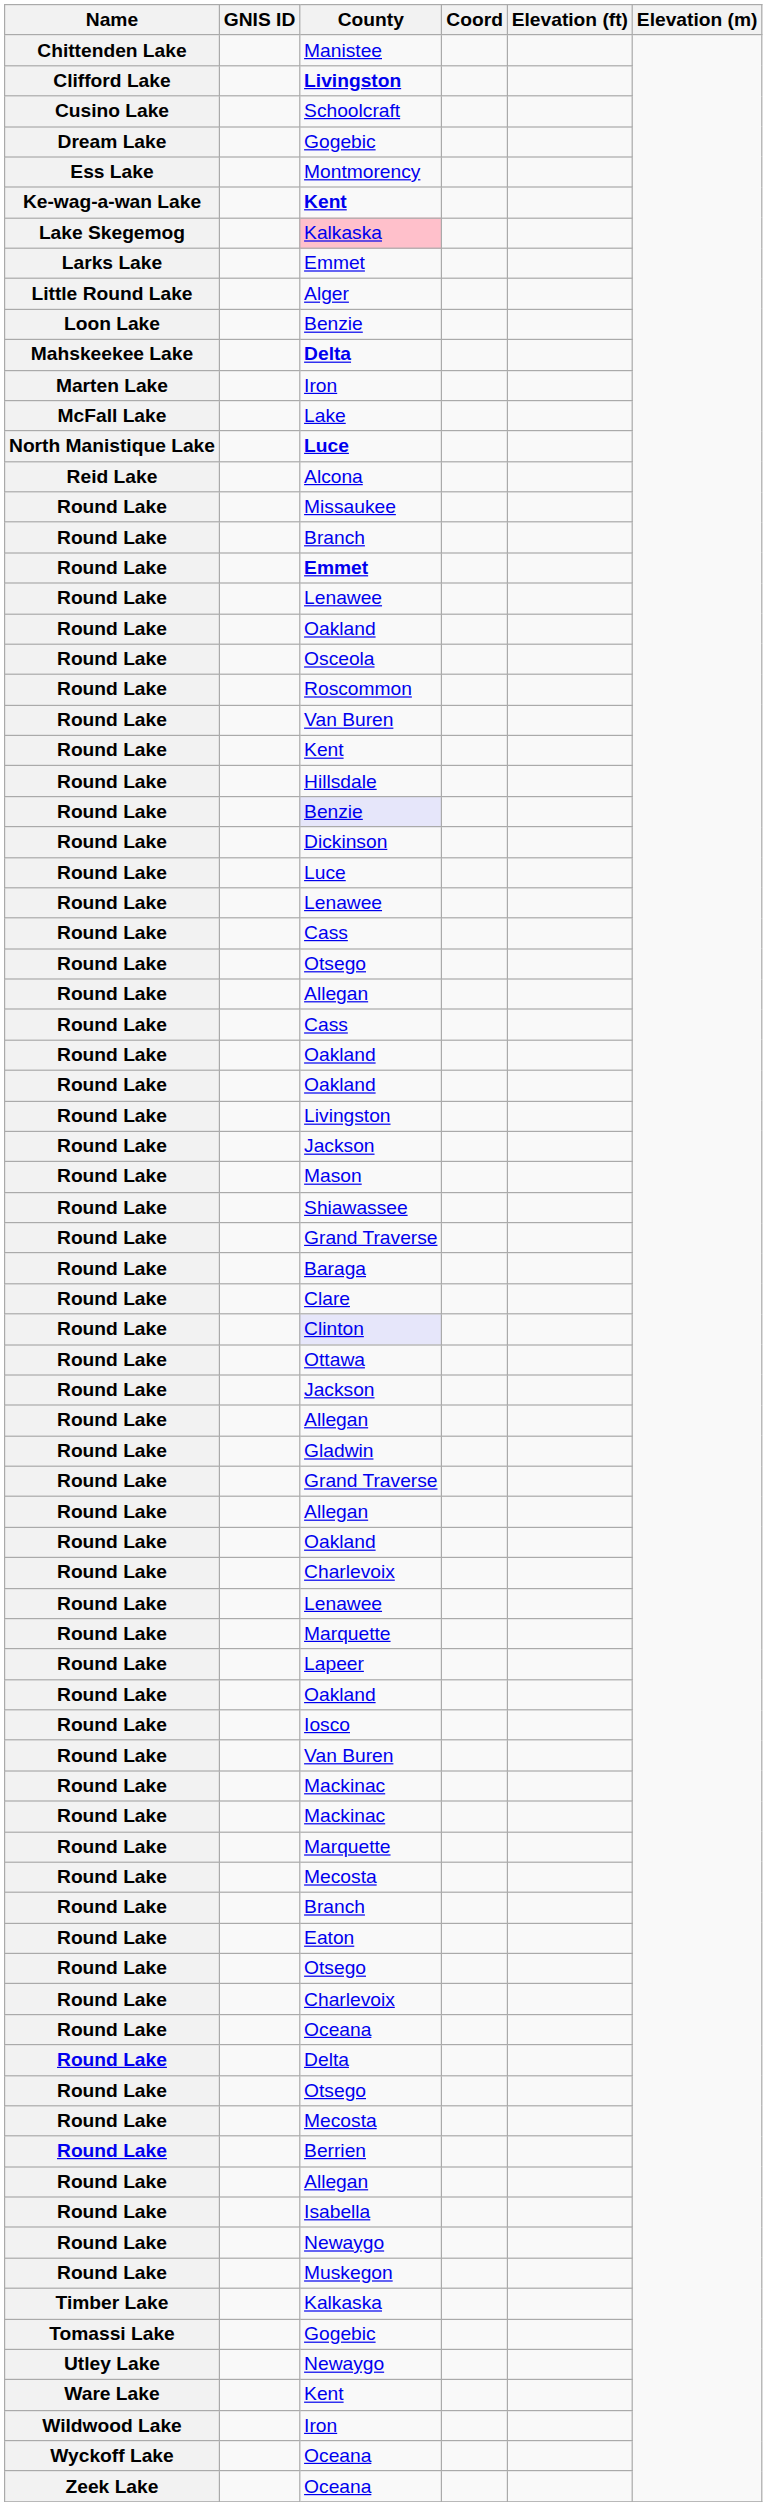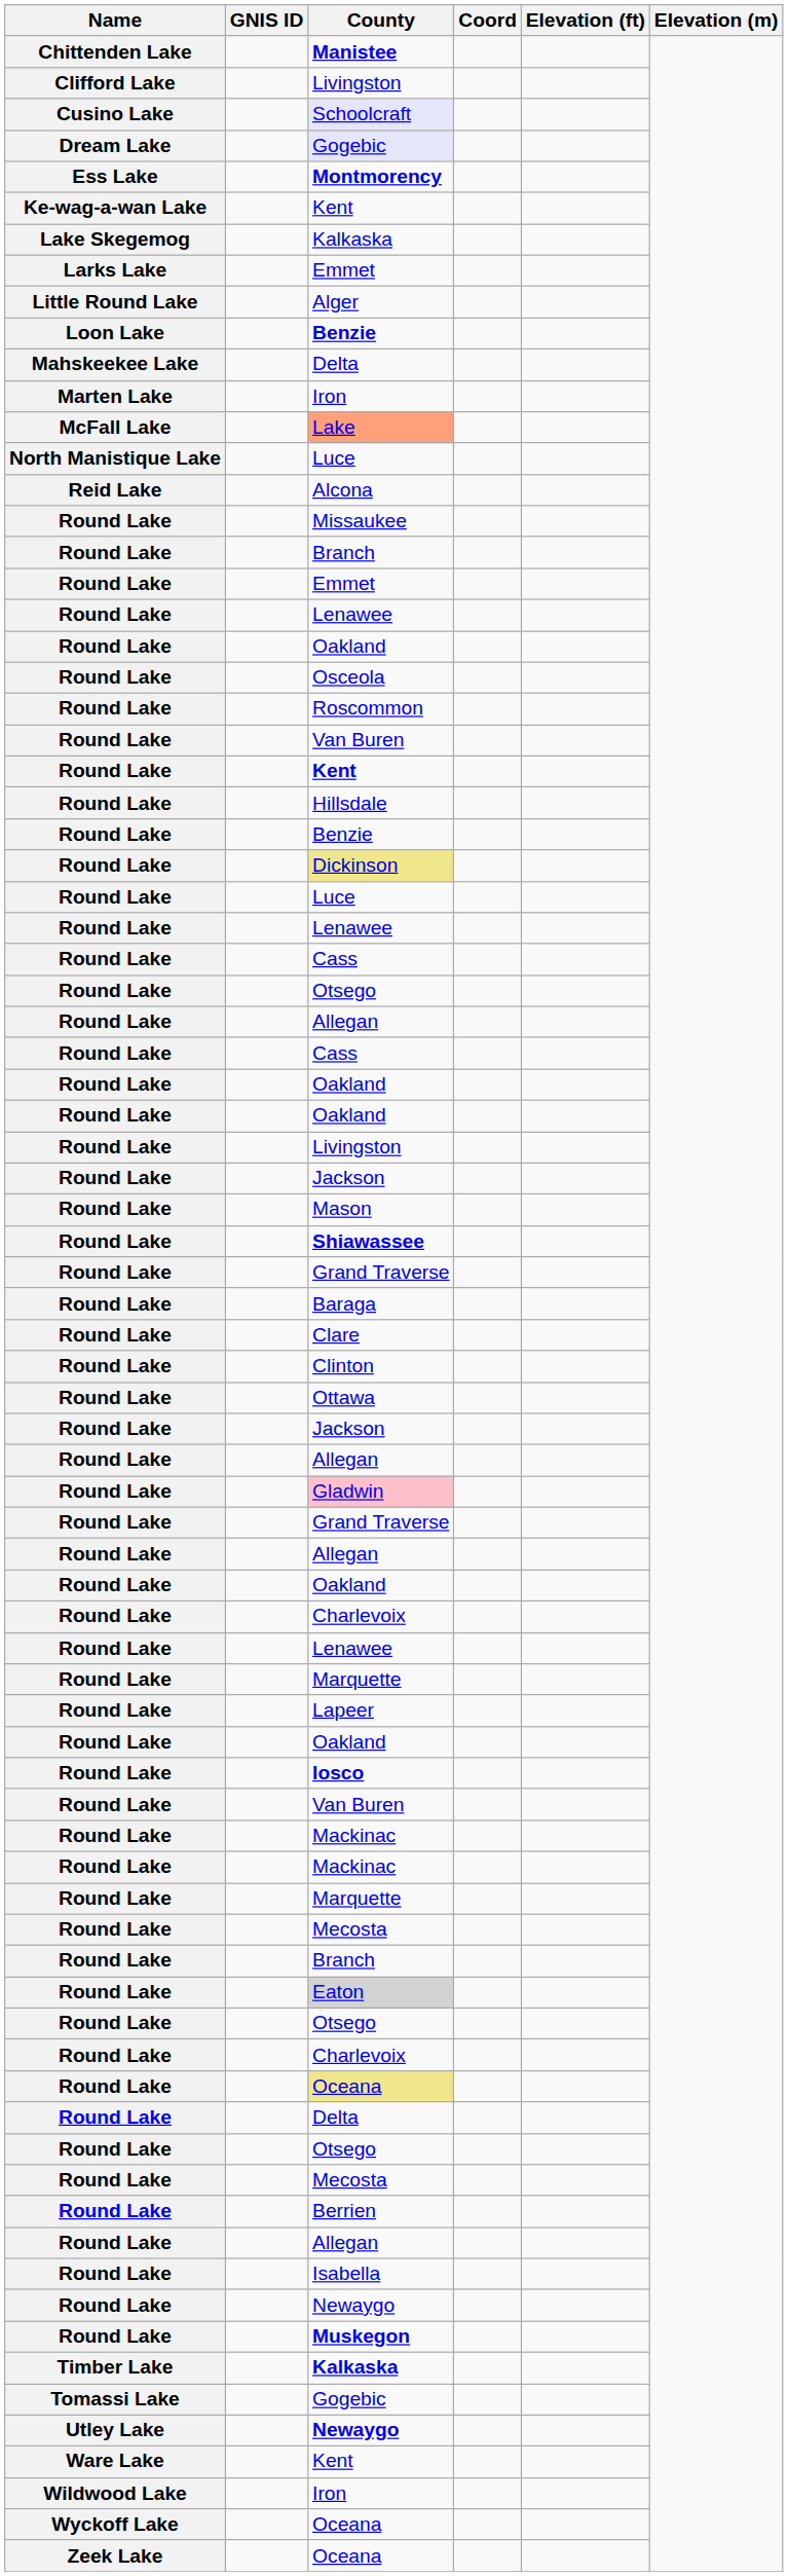Manistee | County: normal -> bold
Clifford Lake / Livingston | County: bold -> normal
Schoolcraft | County: no background -> lavender background
Dream Lake / Gogebic | County: no background -> lavender background
Montmorency | County: normal -> bold
Ke-wag-a-wan Lake / Kent | County: bold -> normal
Lake Skegemog / Kalkaska | County: pink background -> no background
Loon Lake / Benzie | County: normal -> bold
Mahskeekee Lake / Delta | County: bold -> normal
Lake | County: no background -> lightsalmon background
North Manistique Lake / Luce | County: bold -> normal
Round Lake / Emmet | County: bold -> normal
Round Lake / Kent | County: normal -> bold
Round Lake / Benzie | County: lavender background -> no background
Dickinson | County: no background -> khaki background
Shiawassee | County: normal -> bold
Clinton | County: lavender background -> no background
Gladwin | County: no background -> pink background
Iosco | County: normal -> bold
Eaton | County: no background -> lightgrey background
Round Lake / Oceana | County: no background -> khaki background
Muskegon | County: normal -> bold
Timber Lake / Kalkaska | County: normal -> bold
Utley Lake / Newaygo | County: normal -> bold
